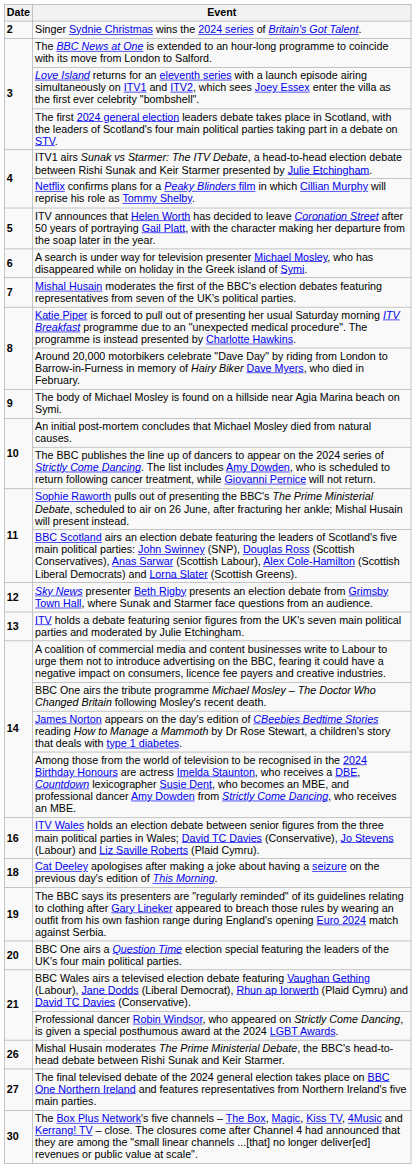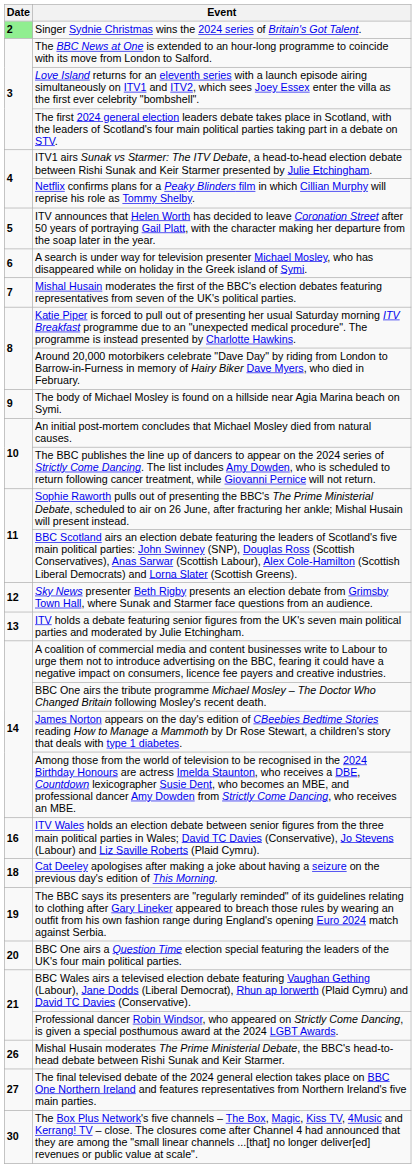row 2 | Date: no background -> lightgreen background
